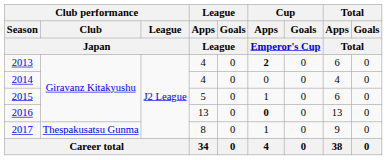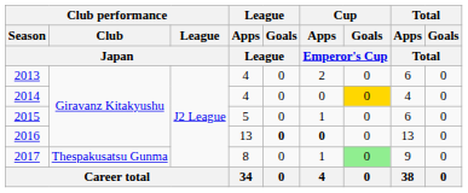2013 | Cup / Apps / Emperor's Cup: bold -> normal
2014 | Cup / Goals / Emperor's Cup: no background -> gold background
2016 | League / Goals / League: normal -> bold
2017 | Cup / Goals / Emperor's Cup: no background -> lightgreen background
